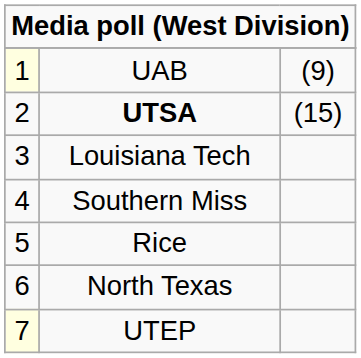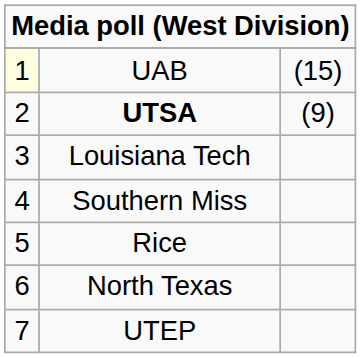UAB | column 3: (9) -> (15)
UTSA | column 3: (15) -> (9)
UTEP | column 1: lightyellow background -> no background
